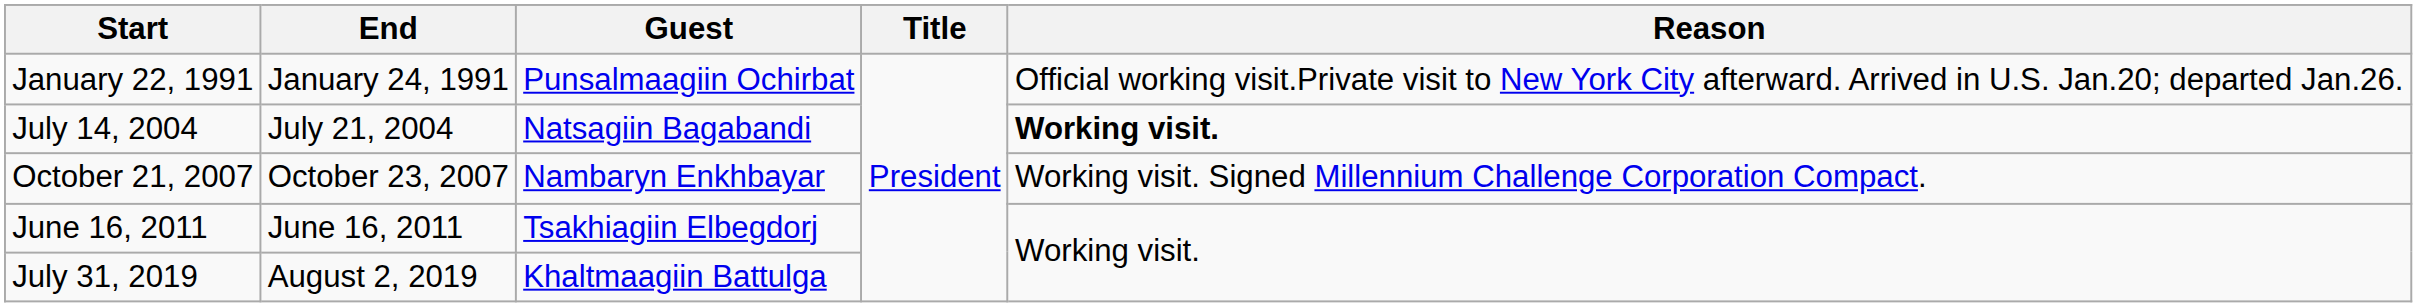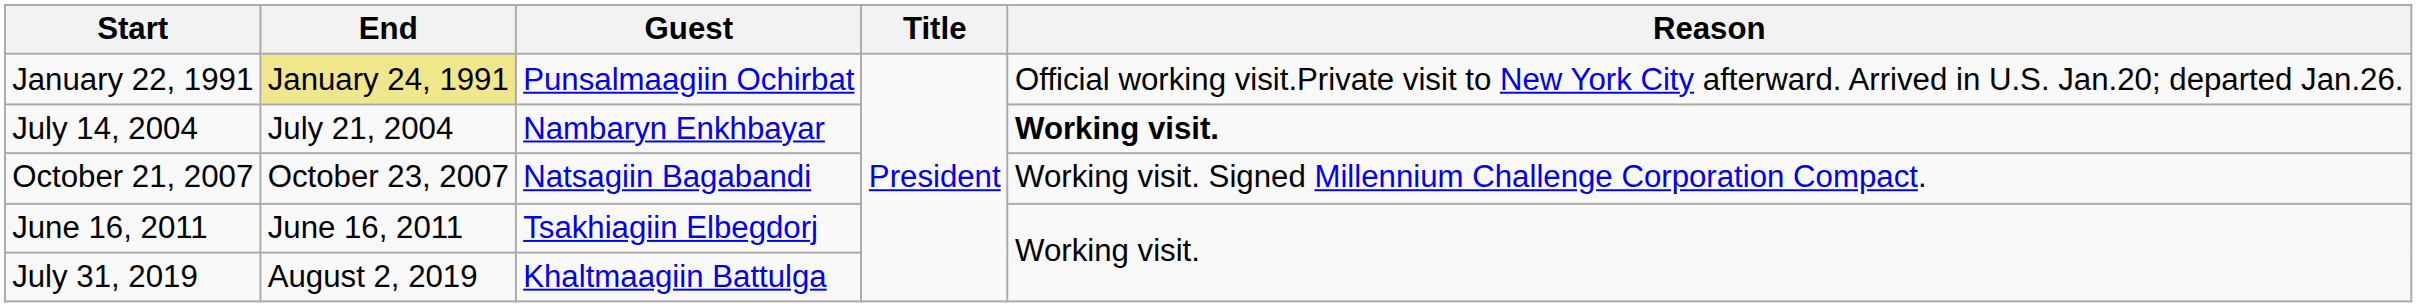January 22, 1991 | End: no background -> khaki background
July 14, 2004 | Guest: Natsagiin Bagabandi -> Nambaryn Enkhbayar
October 21, 2007 | Guest: Nambaryn Enkhbayar -> Natsagiin Bagabandi
